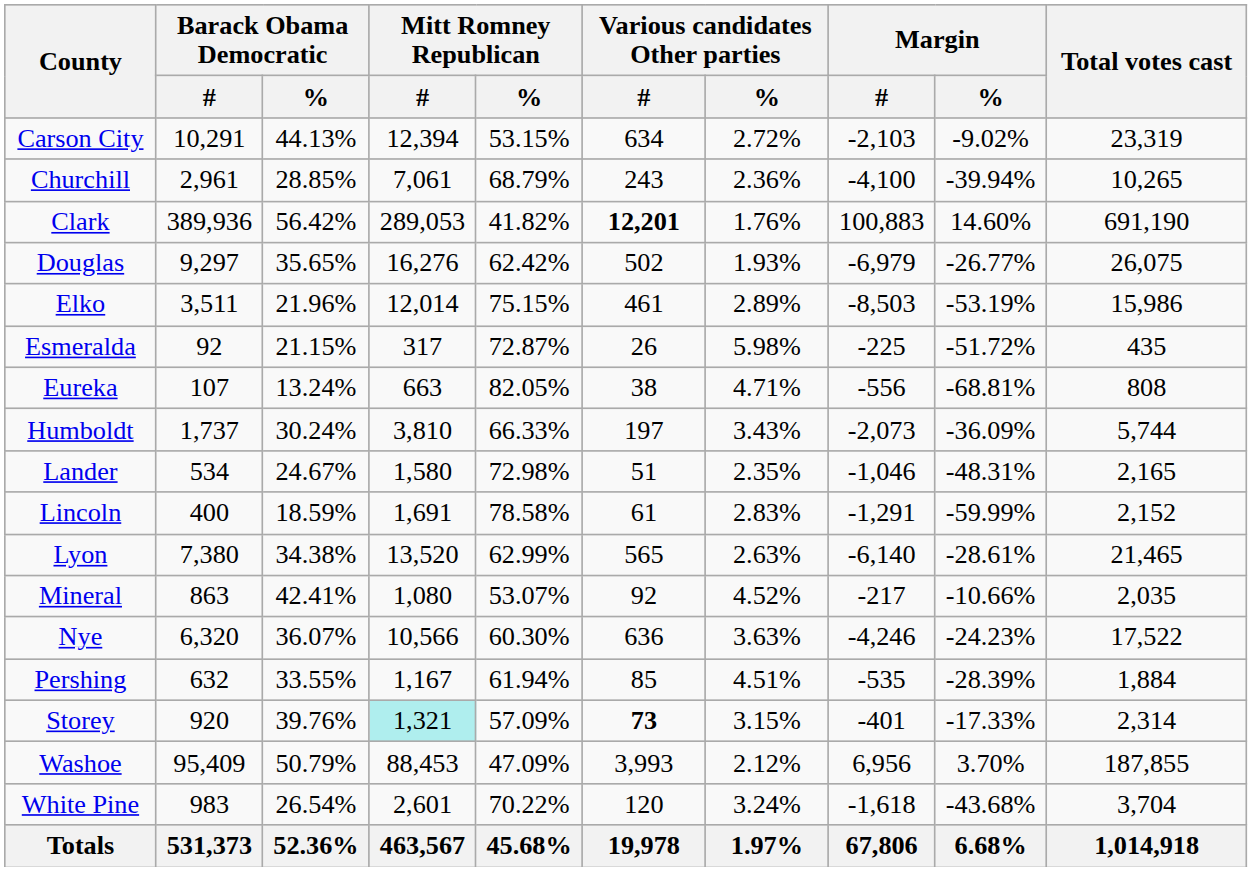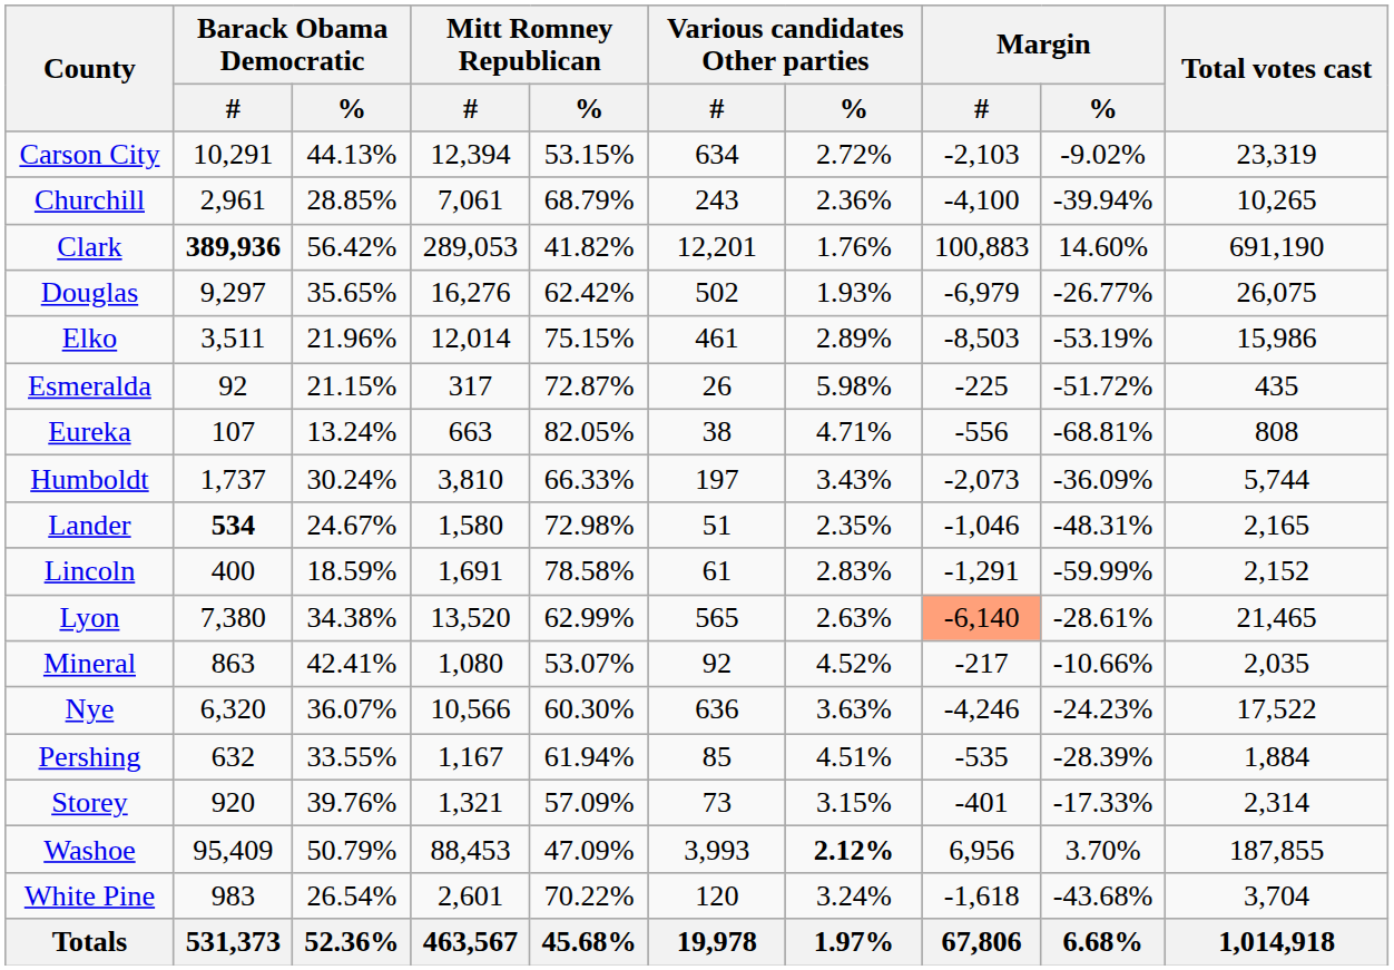Clark | Barack Obama Democratic / #: normal -> bold
Clark | Various candidates Other parties / #: bold -> normal
Lander | Barack Obama Democratic / #: normal -> bold
Lyon | Margin / #: no background -> lightsalmon background
Storey | Mitt Romney Republican / #: paleturquoise background -> no background
Storey | Various candidates Other parties / #: bold -> normal
Washoe | Various candidates Other parties / %: normal -> bold
